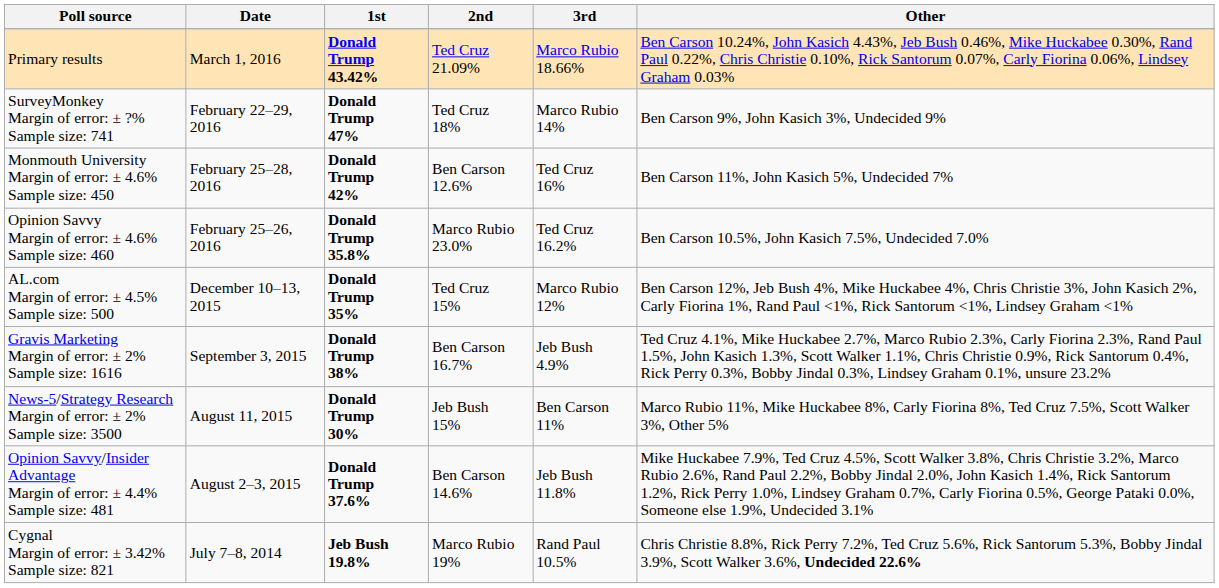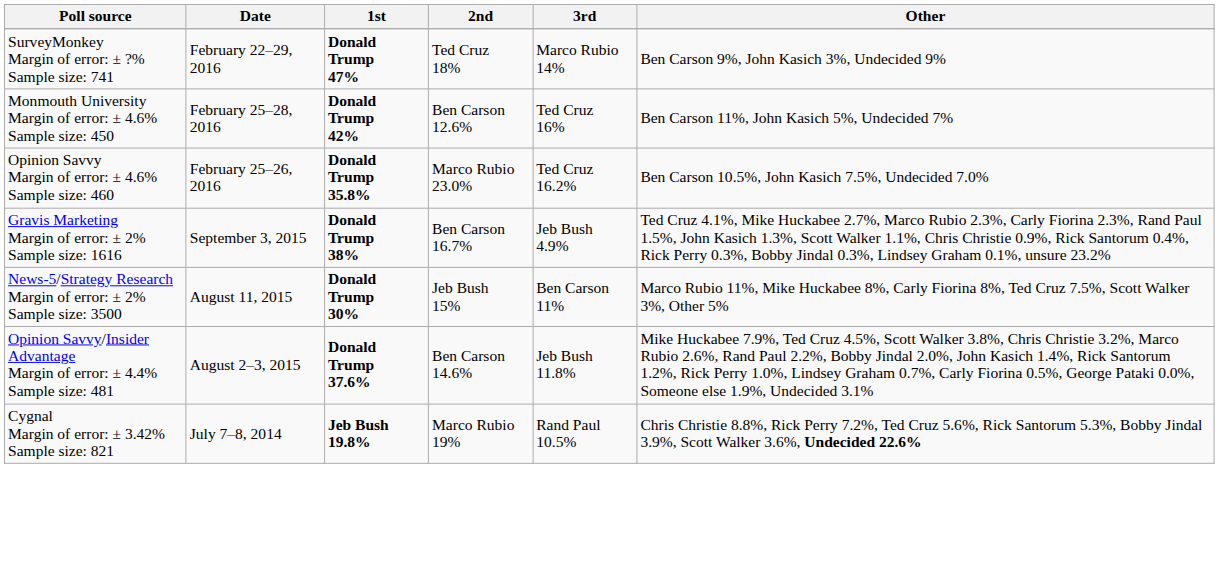- row: Primary results | March 1, 2016 | Donald Trump 43.42% | Ted Cruz 21.09% | Marco Rubio 18.66% | Ben Carson 10.24%, John Kasich 4.43%, Jeb Bush 0.46%, Mike Huckabee 0.30%, Rand Paul 0.22%, Chris Christie 0.10%, Rick Santorum 0.07%, Carly Fiorina 0.06%, Lindsey Graham 0.03%
- row: AL.com Margin of error: ± 4.5% Sample size: 500 | December 10–13, 2015 | Donald Trump 35% | Ted Cruz 15% | Marco Rubio 12% | Ben Carson 12%, Jeb Bush 4%, Mike Huckabee 4%, Chris Christie 3%, John Kasich 2%, Carly Fiorina 1%, Rand Paul <1%, Rick Santorum <1%, Lindsey Graham <1%
